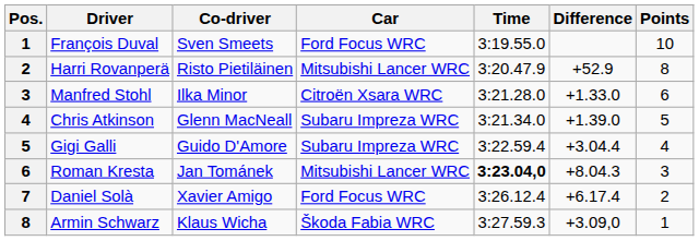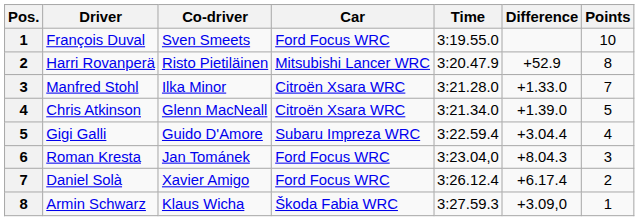Manfred Stohl | Points: 6 -> 7
Chris Atkinson | Car: Subaru Impreza WRC -> Citroën Xsara WRC
Roman Kresta | Car: Mitsubishi Lancer WRC -> Ford Focus WRC
Roman Kresta | Time: bold -> normal
